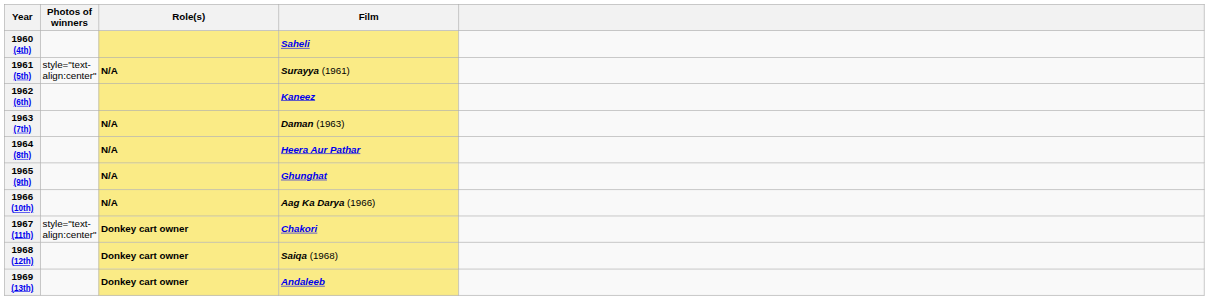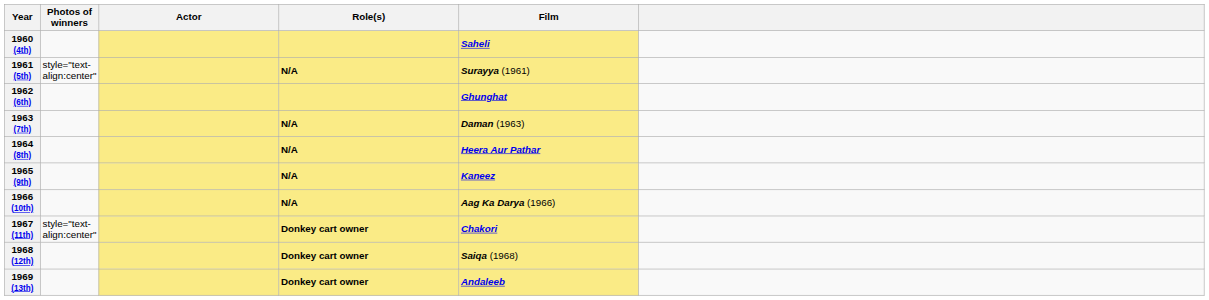+ column: Actor
1962 (6th) | Film: Kaneez -> Ghunghat
1965 (9th) | Film: Ghunghat -> Kaneez
